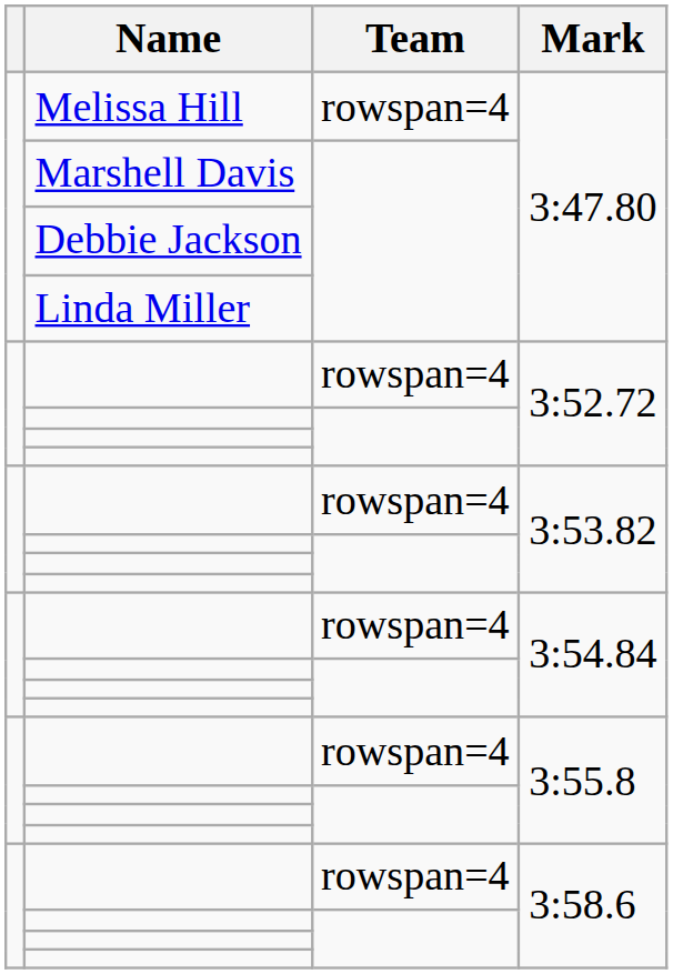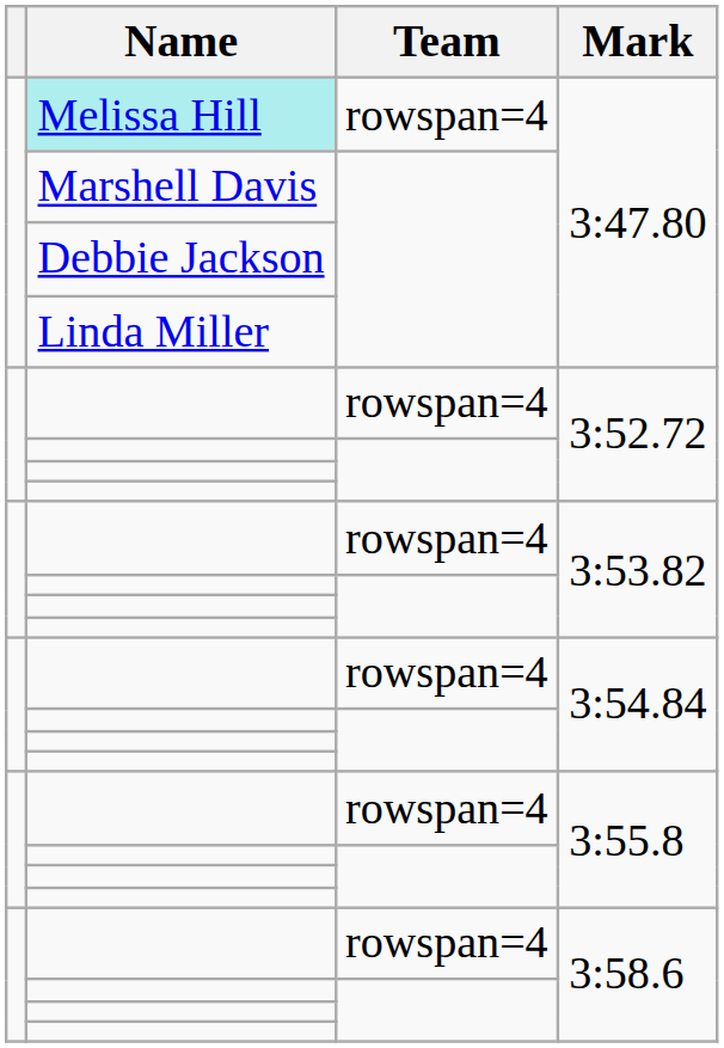rowspan=4 / 3:47.80 | Name: no background -> paleturquoise background
